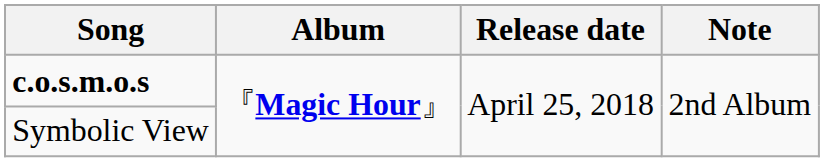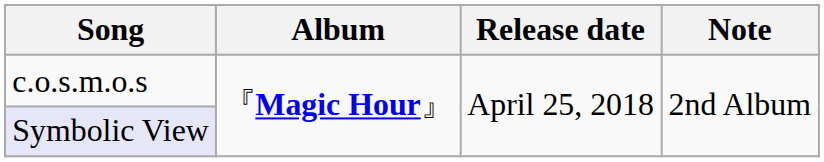c.o.s.m.o.s | Song: bold -> normal
Symbolic View | Song: no background -> lavender background
